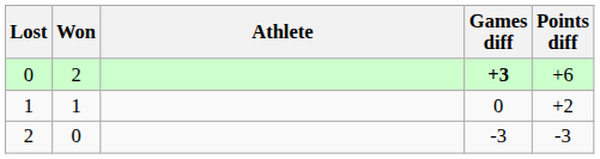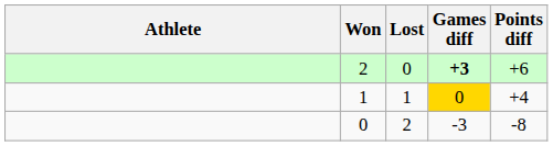columns swapped: Athlete <-> Lost
row 3 | Games diff: no background -> gold background
row 3 | Points diff: +2 -> +4
row 4 | Points diff: -3 -> -8
